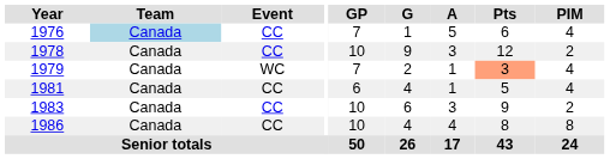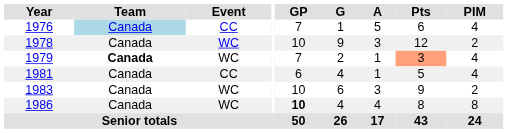1978 | Event: CC -> WC
1979 | Team: normal -> bold
1983 | Event: CC -> WC
1986 | Event: CC -> WC
1986 | GP: normal -> bold
